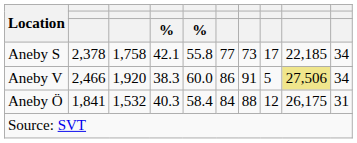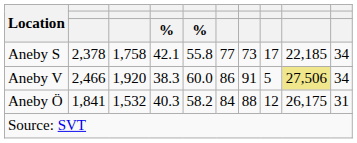Aneby Ö | column 5: 58.4 -> 58.2
